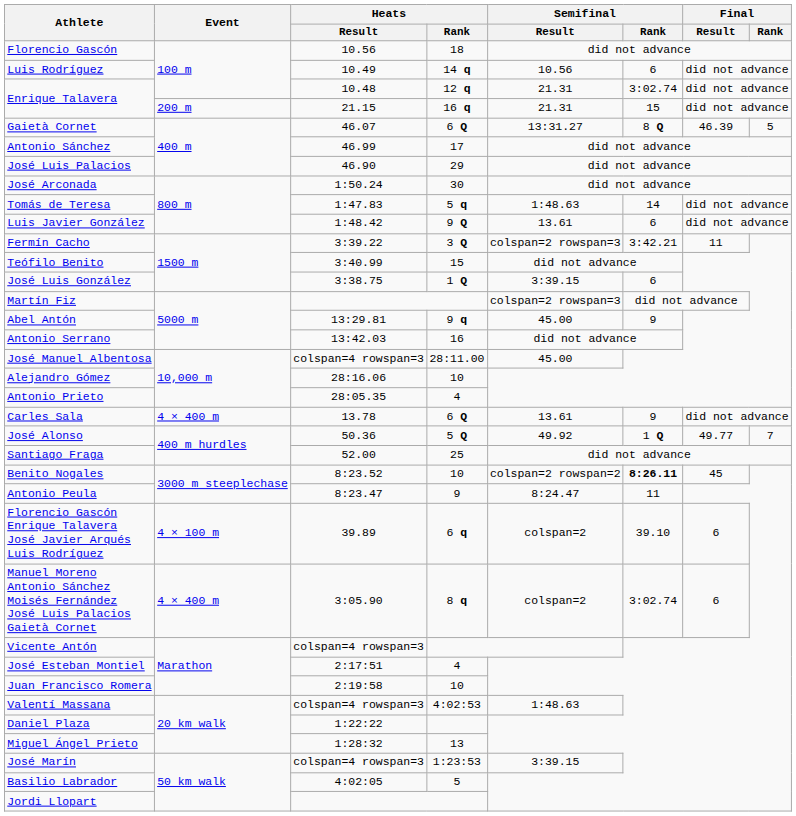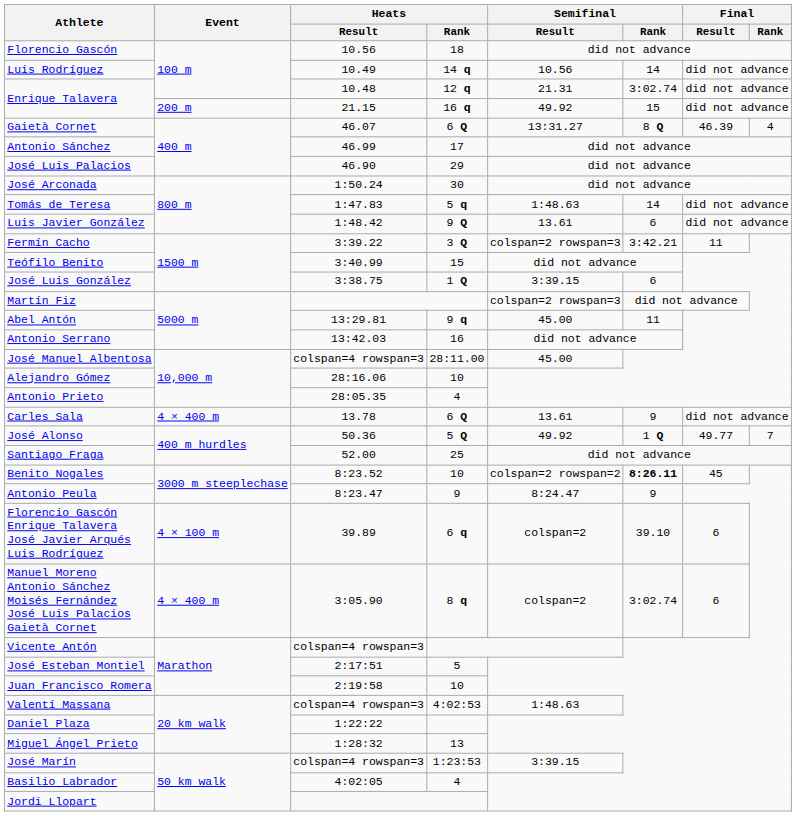Luis Rodríguez | Semifinal / Rank: 6 -> 14
Enrique Talavera / 21.15 | Semifinal / Result: 21.31 -> 49.92
Gaietà Cornet | Final / Rank: 5 -> 4
Abel Antón | Semifinal / Rank: 9 -> 11
Antonio Peula | Semifinal / Rank: 11 -> 9
José Esteban Montiel | Heats / Rank: 4 -> 5
Basilio Labrador | Heats / Rank: 5 -> 4
